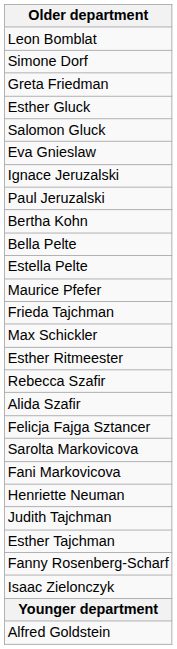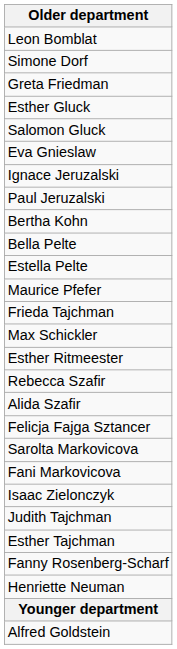row 22 | column 1: Henriette Neuman -> Isaac Zielonczyk
row 26 | column 1: Isaac Zielonczyk -> Henriette Neuman
